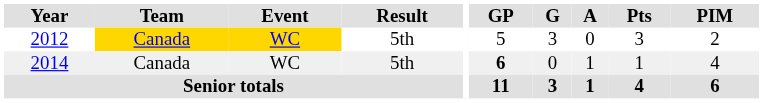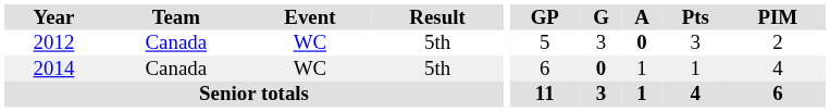2012 | Team: gold background -> no background
2012 | Event: gold background -> no background
2012 | A: normal -> bold
2014 | GP: bold -> normal
2014 | G: normal -> bold
